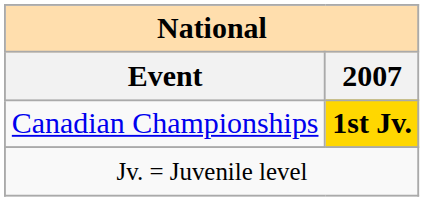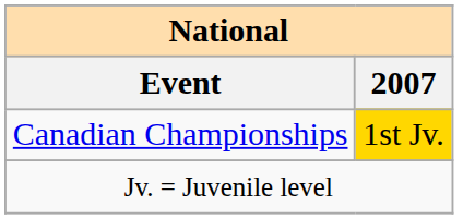Canadian Championships | 2007: bold -> normal
